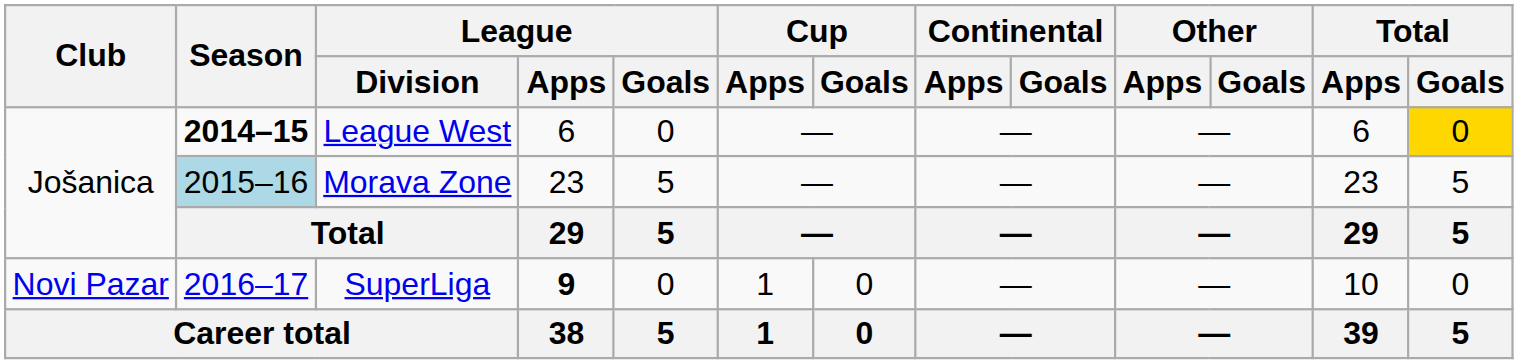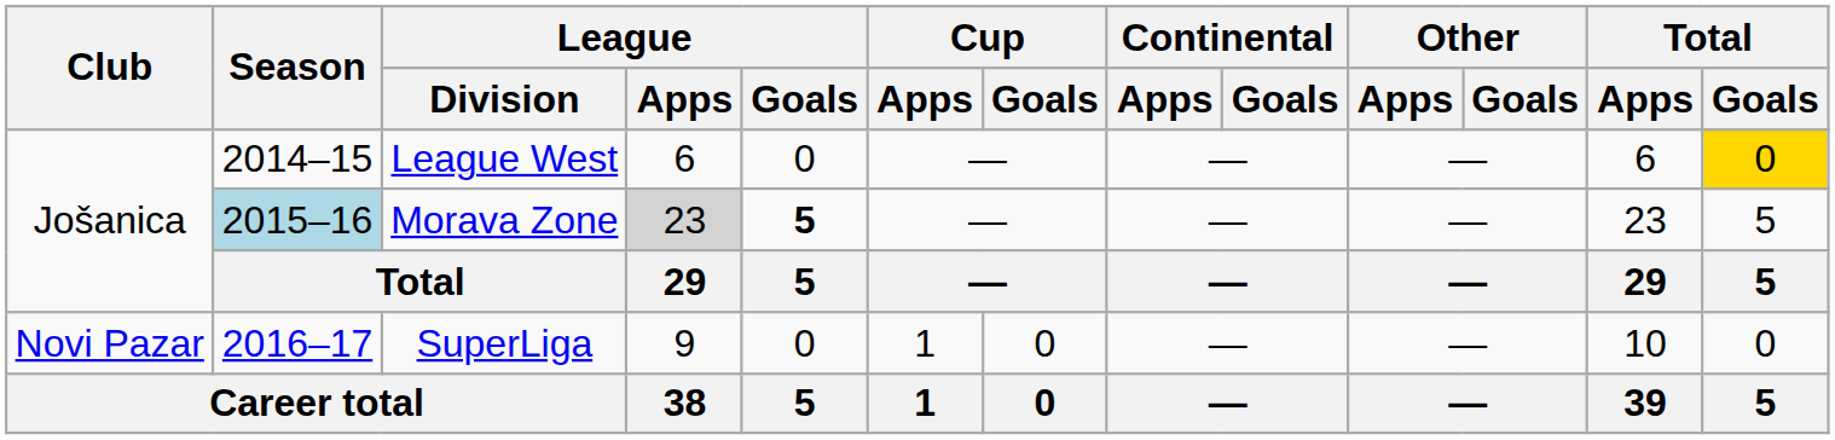League West | Season: bold -> normal
Morava Zone | League / Apps: no background -> lightgrey background
Morava Zone | League / Goals: normal -> bold
SuperLiga | League / Apps: bold -> normal
